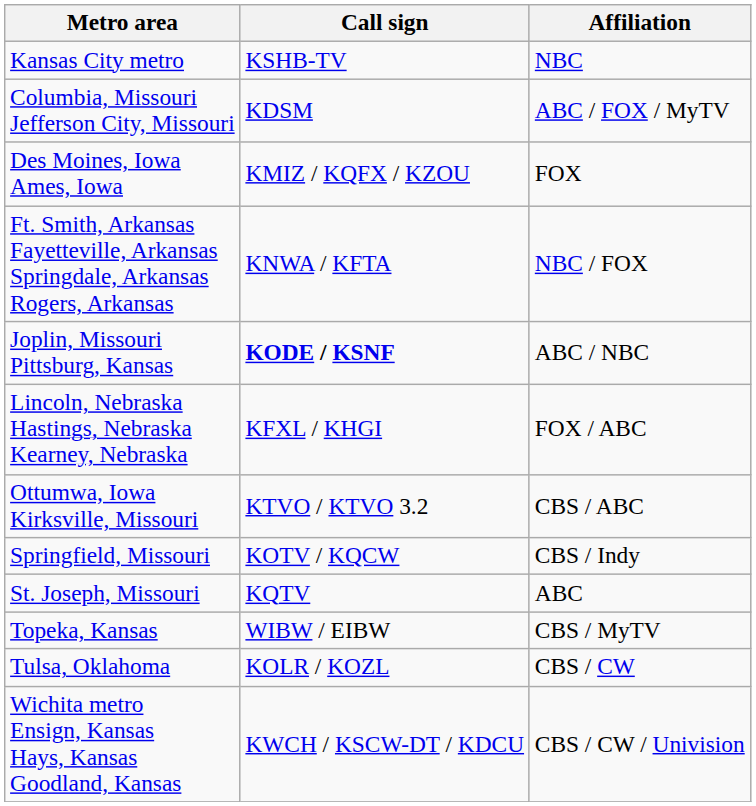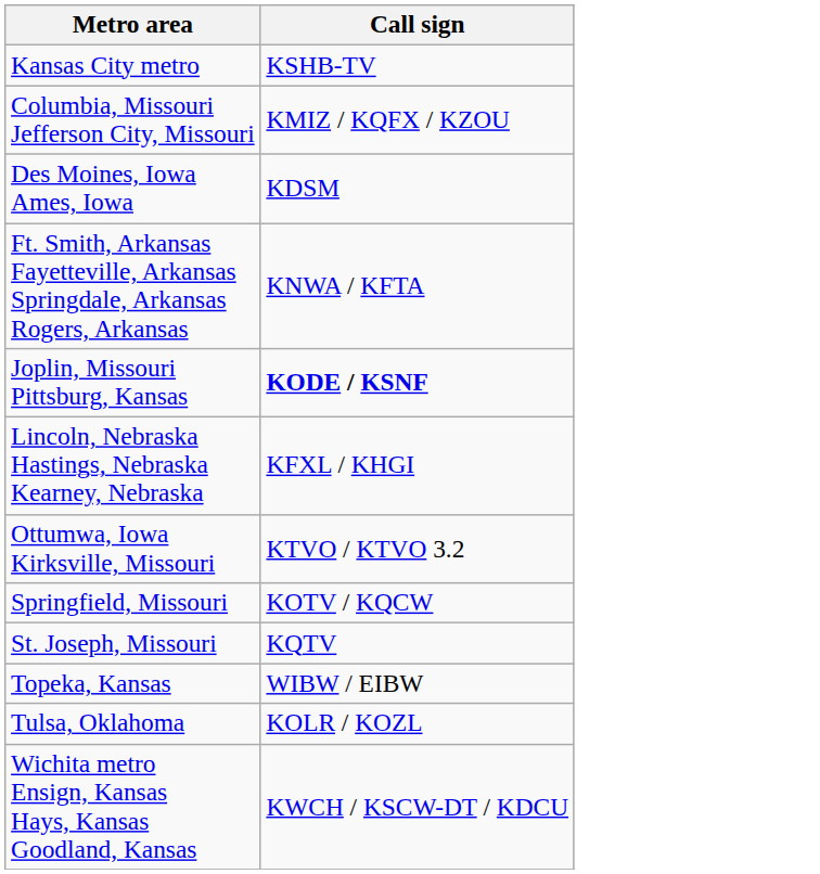- column: Affiliation | NBC | ABC / FOX / MyTV | FOX | NBC / FOX | ABC / NBC | FOX / ABC | CBS / ABC | CBS / Indy | ABC | CBS / MyTV | CBS / CW | CBS / CW / Univision
Columbia, Missouri Jefferson City, Missouri | Call sign: KDSM -> KMIZ / KQFX / KZOU
Des Moines, Iowa Ames, Iowa | Call sign: KMIZ / KQFX / KZOU -> KDSM
